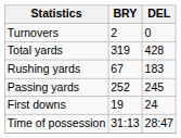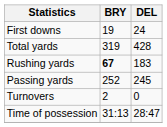rows swapped: First downs <-> Turnovers
Rushing yards | BRY: normal -> bold
